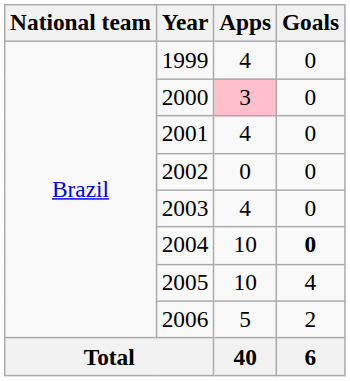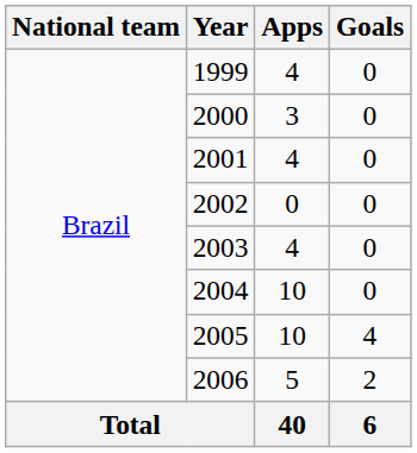2000 | Apps: pink background -> no background
2004 | Goals: bold -> normal
